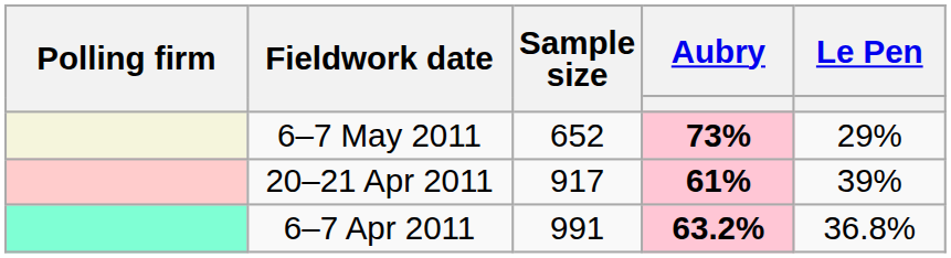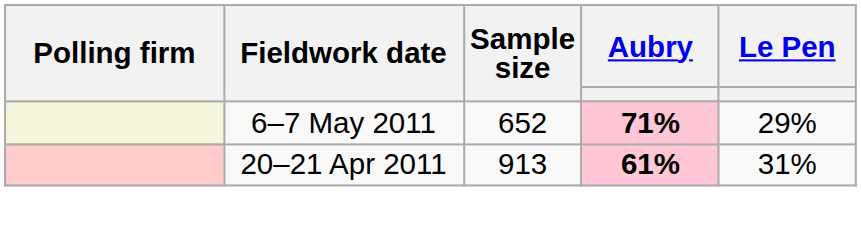6–7 May 2011 | Aubry: 73% -> 71%
20–21 Apr 2011 | Sample size: 917 -> 913
20–21 Apr 2011 | Le Pen: 39% -> 31%
- row: 6–7 Apr 2011 | 991 | 63.2% | 36.8%
